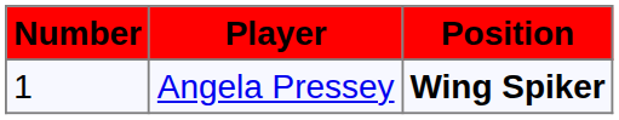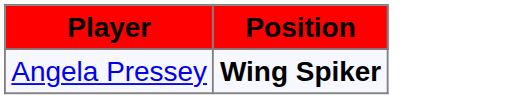- column: Number | 1
